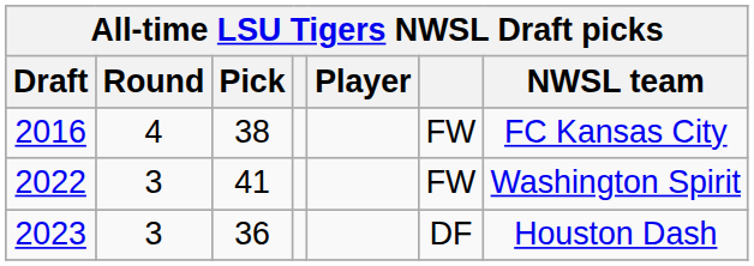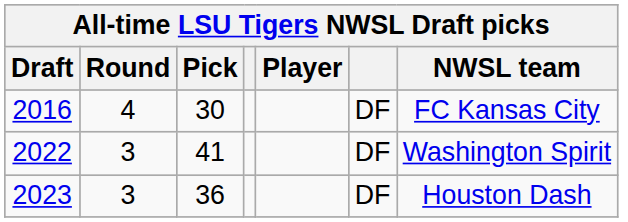2016 | Pick: 38 -> 30
2016 | column 6: FW -> DF
2022 | column 6: FW -> DF
